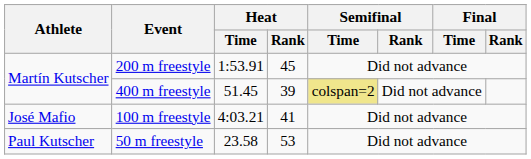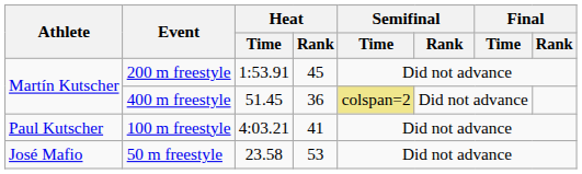400 m freestyle | Heat / Rank: 39 -> 36
100 m freestyle | Athlete: José Mafio -> Paul Kutscher
50 m freestyle | Athlete: Paul Kutscher -> José Mafio
